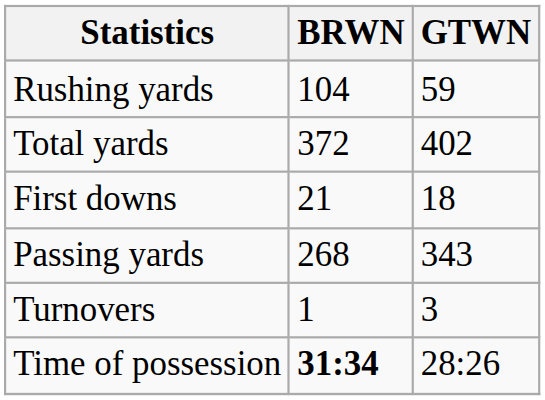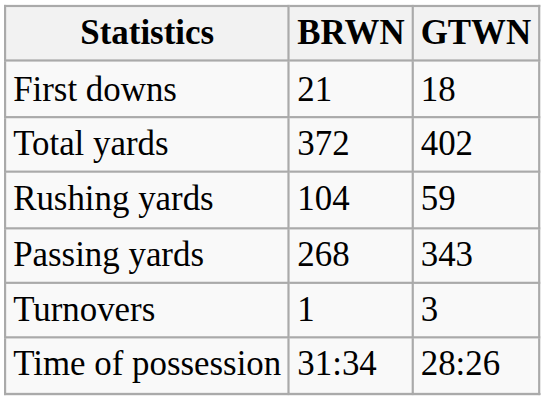rows swapped: First downs <-> Rushing yards
Time of possession | BRWN: bold -> normal
